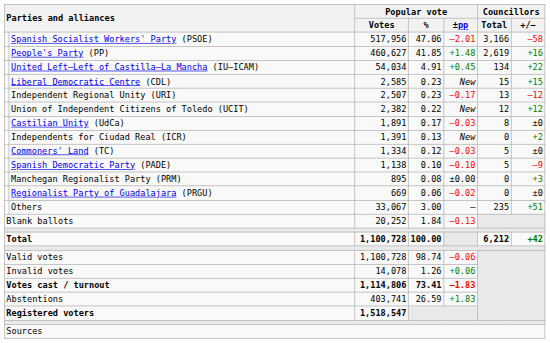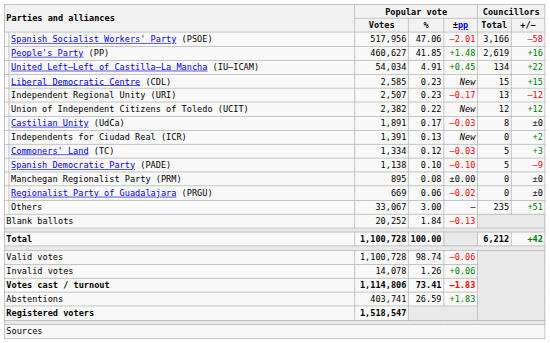Commoners' Land (TC) | Councillors / +/−: ±0 -> +3
Manchegan Regionalist Party (PRM) | Councillors / +/−: +3 -> ±0
